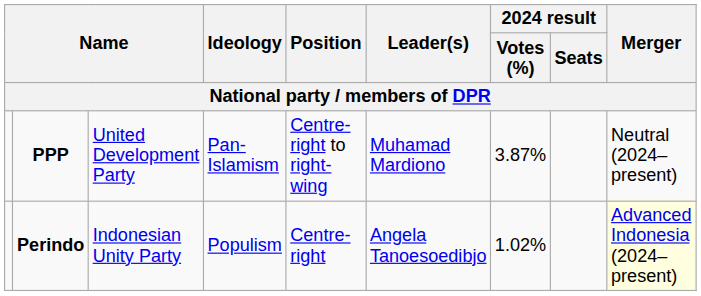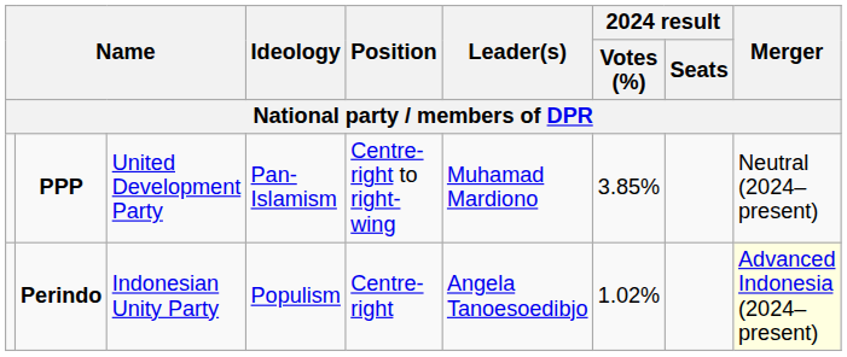PPP | 2024 result / Votes (%): 3.87% -> 3.85%
